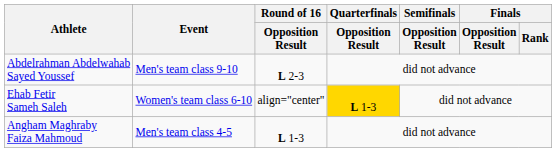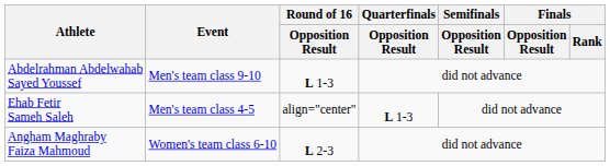Abdelrahman Abdelwahab Sayed Youssef | Round of 16 / Opposition Result: L 2-3 -> L 1-3
Ehab Fetir Sameh Saleh | Event: Women's team class 6-10 -> Men's team class 4-5
Ehab Fetir Sameh Saleh | Quarterfinals / Opposition Result: gold background -> no background
Angham Maghraby Faiza Mahmoud | Event: Men's team class 4-5 -> Women's team class 6-10
Angham Maghraby Faiza Mahmoud | Round of 16 / Opposition Result: L 1-3 -> L 2-3
